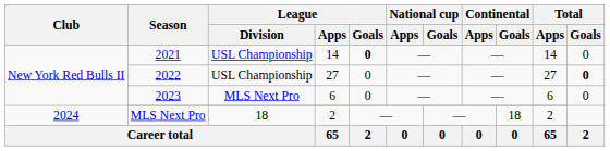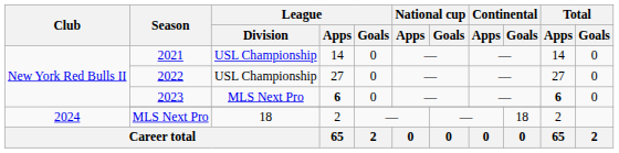2021 | League / Goals: bold -> normal
2022 | Total / Goals: bold -> normal
2023 | League / Apps: normal -> bold
2023 | Total / Apps: normal -> bold
